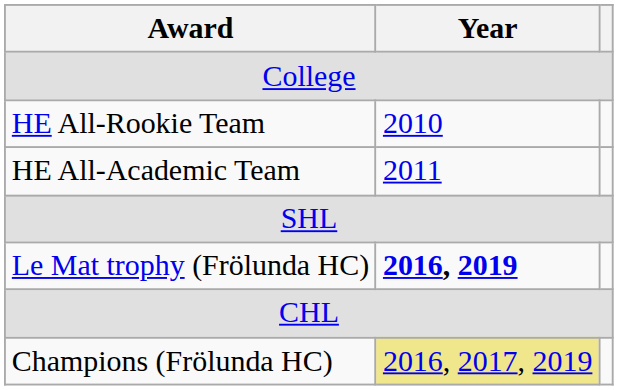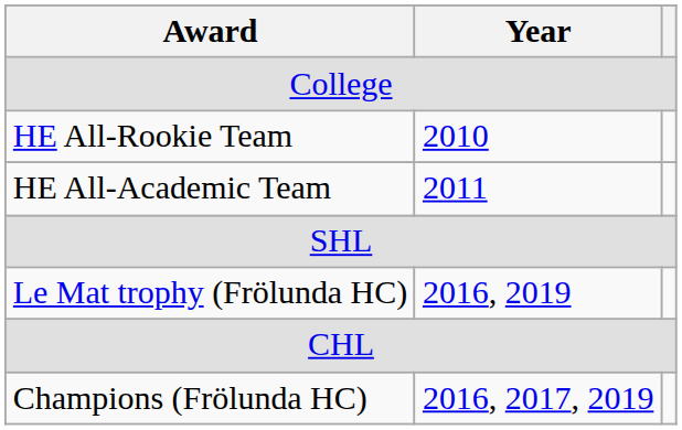Le Mat trophy (Frölunda HC) | Year: bold -> normal
Champions (Frölunda HC) | Year: khaki background -> no background
